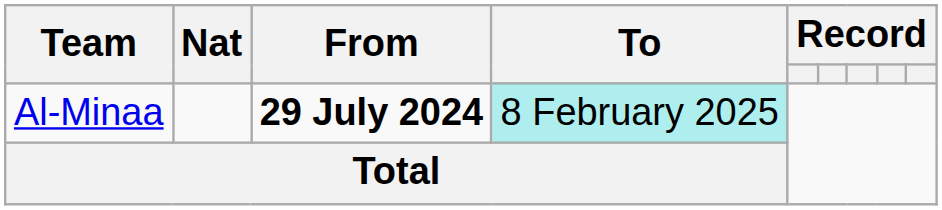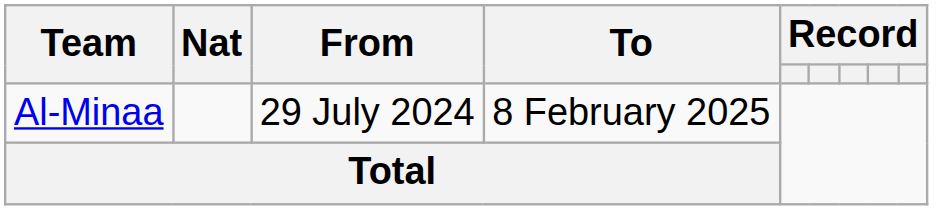Al-Minaa | From: bold -> normal
Al-Minaa | To: paleturquoise background -> no background
